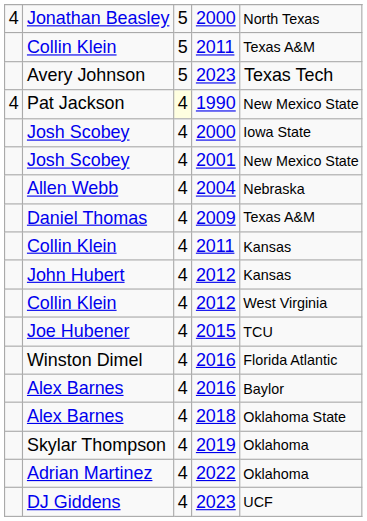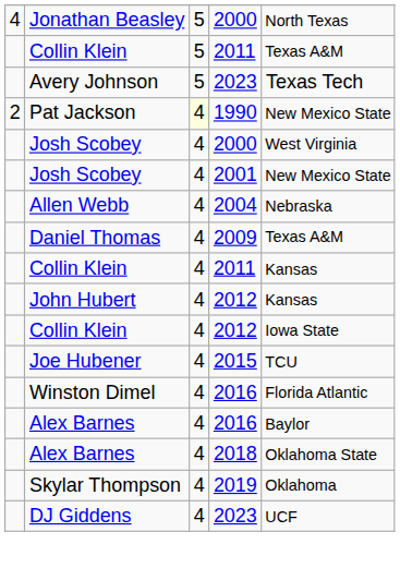Pat Jackson | column 1: 4 -> 2
Josh Scobey / 2000 | column 5: Iowa State -> West Virginia
Collin Klein / 2012 | column 5: West Virginia -> Iowa State
- row: Adrian Martinez | 4 | 2022 | Oklahoma
